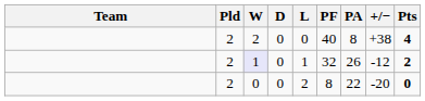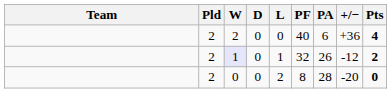row 2 | PA: 8 -> 6
row 2 | +/−: +38 -> +36
row 4 | PA: 22 -> 28
